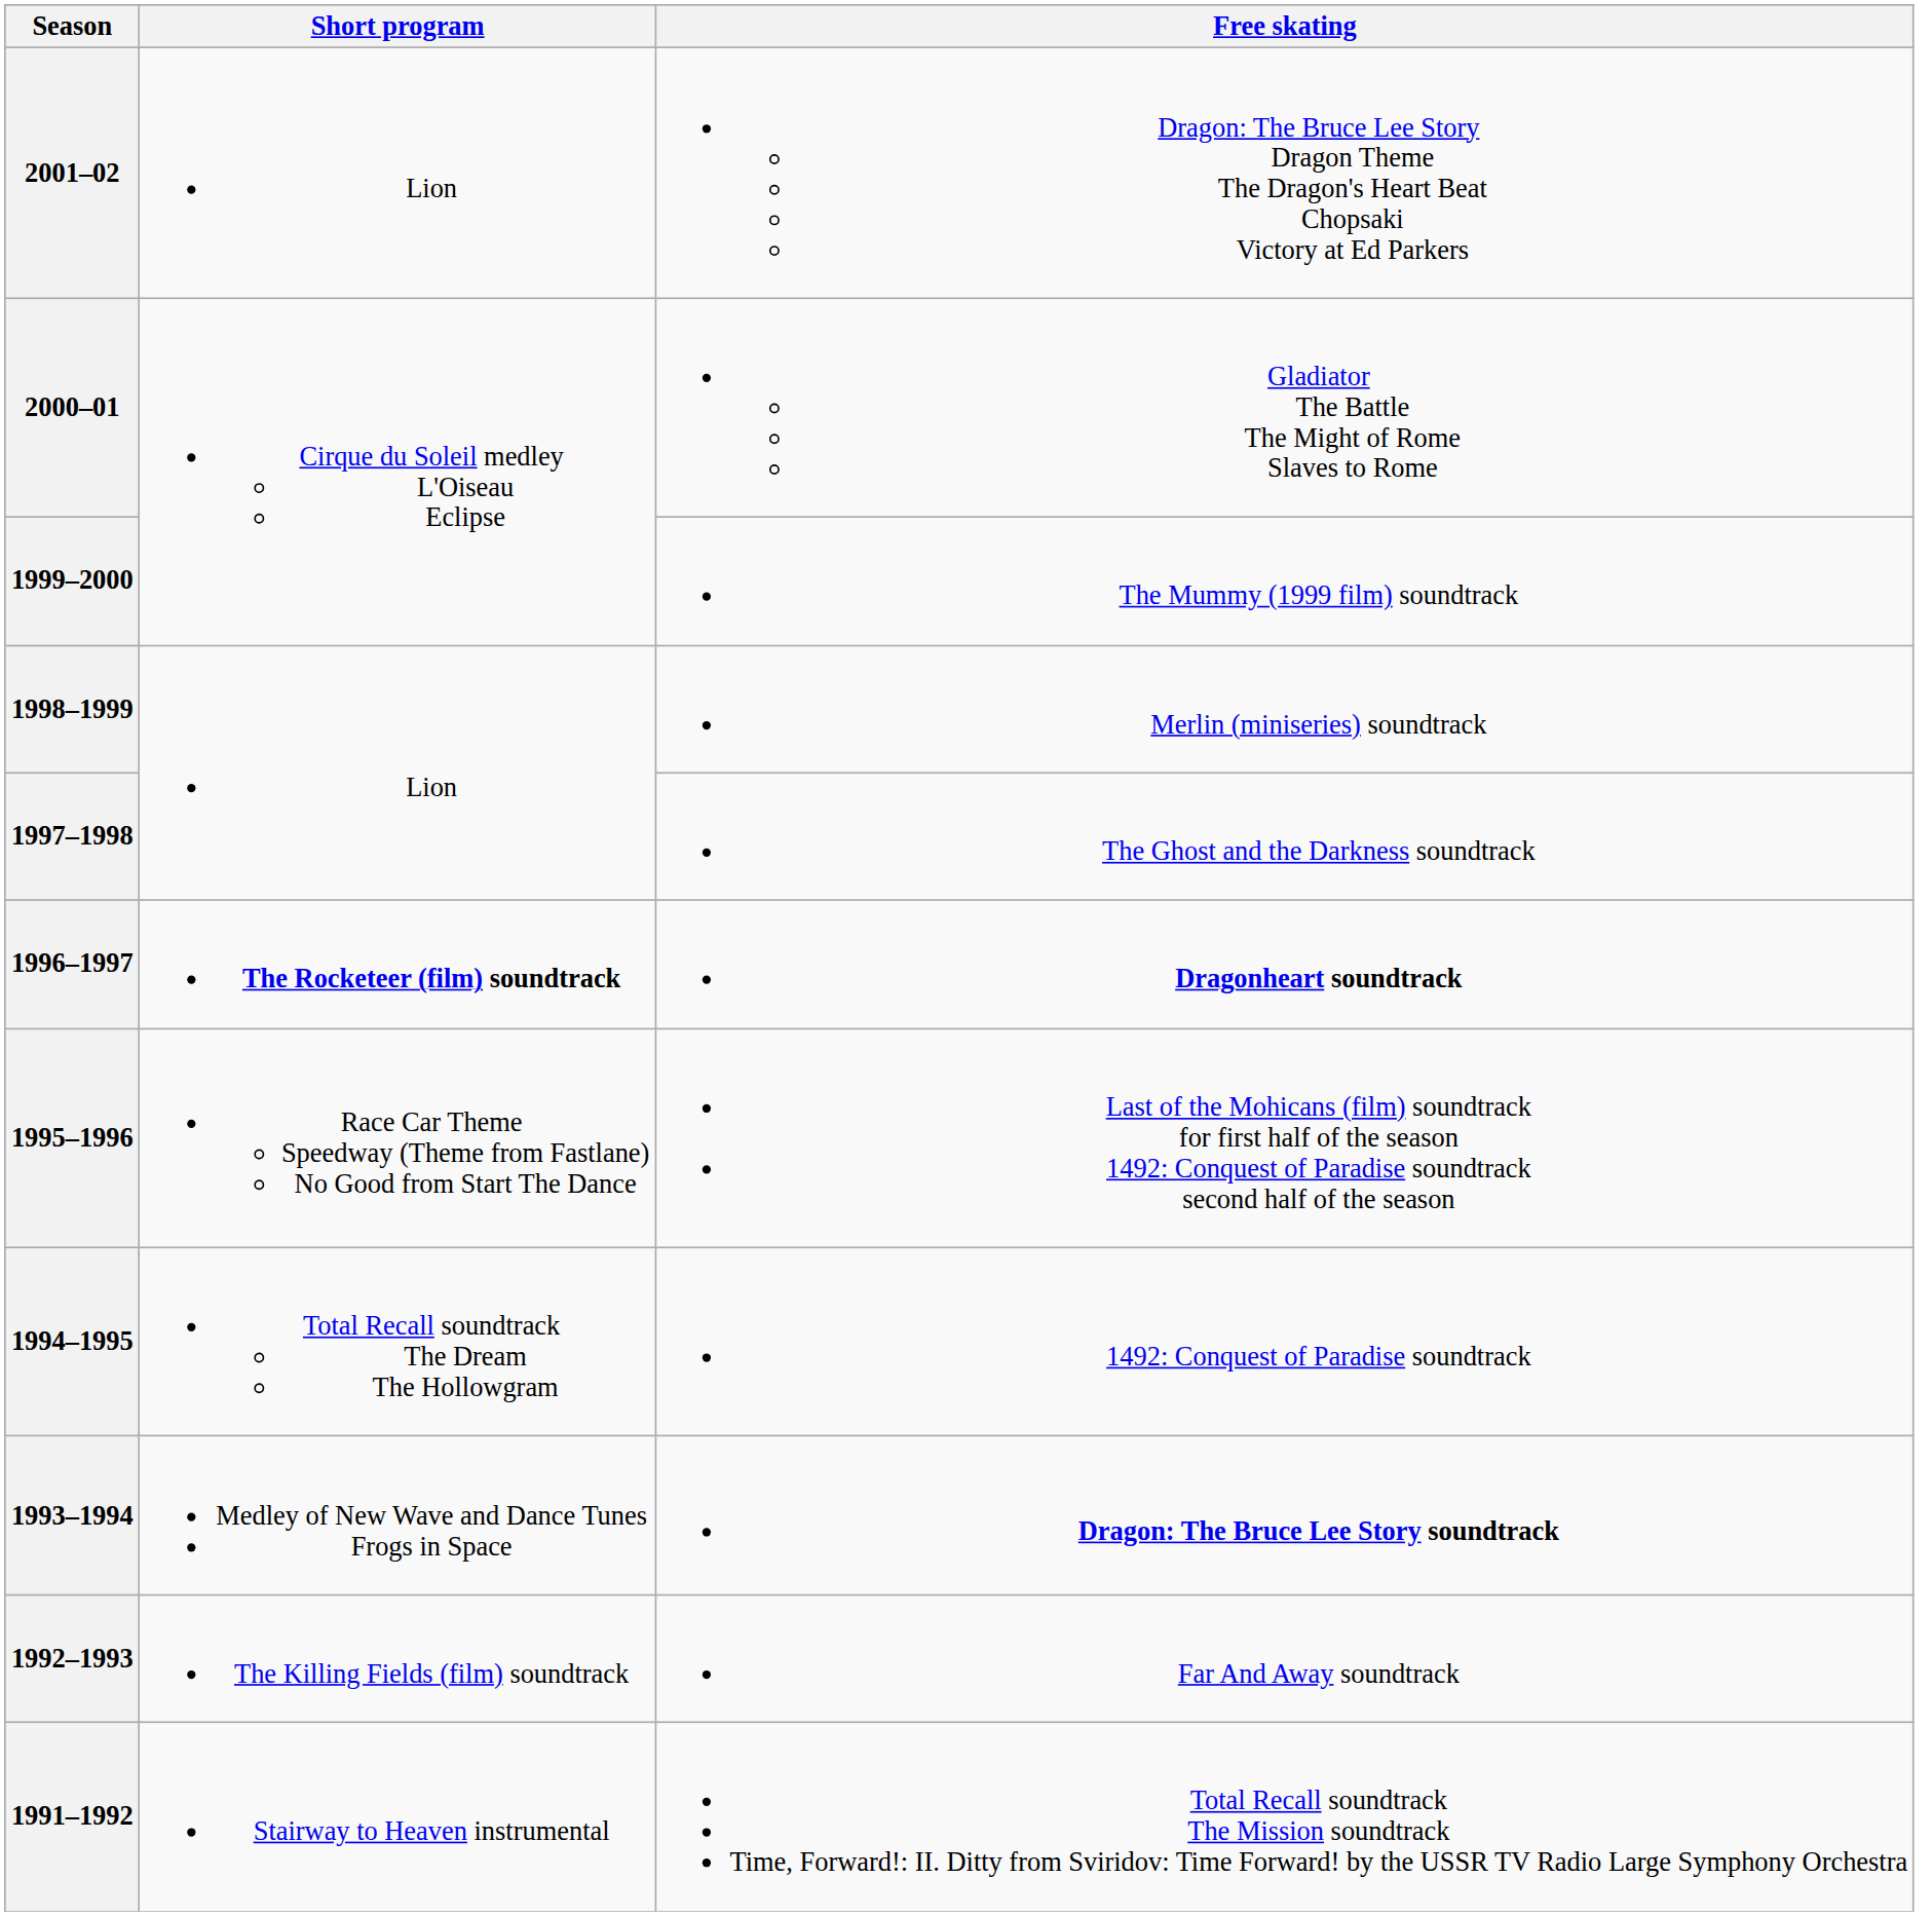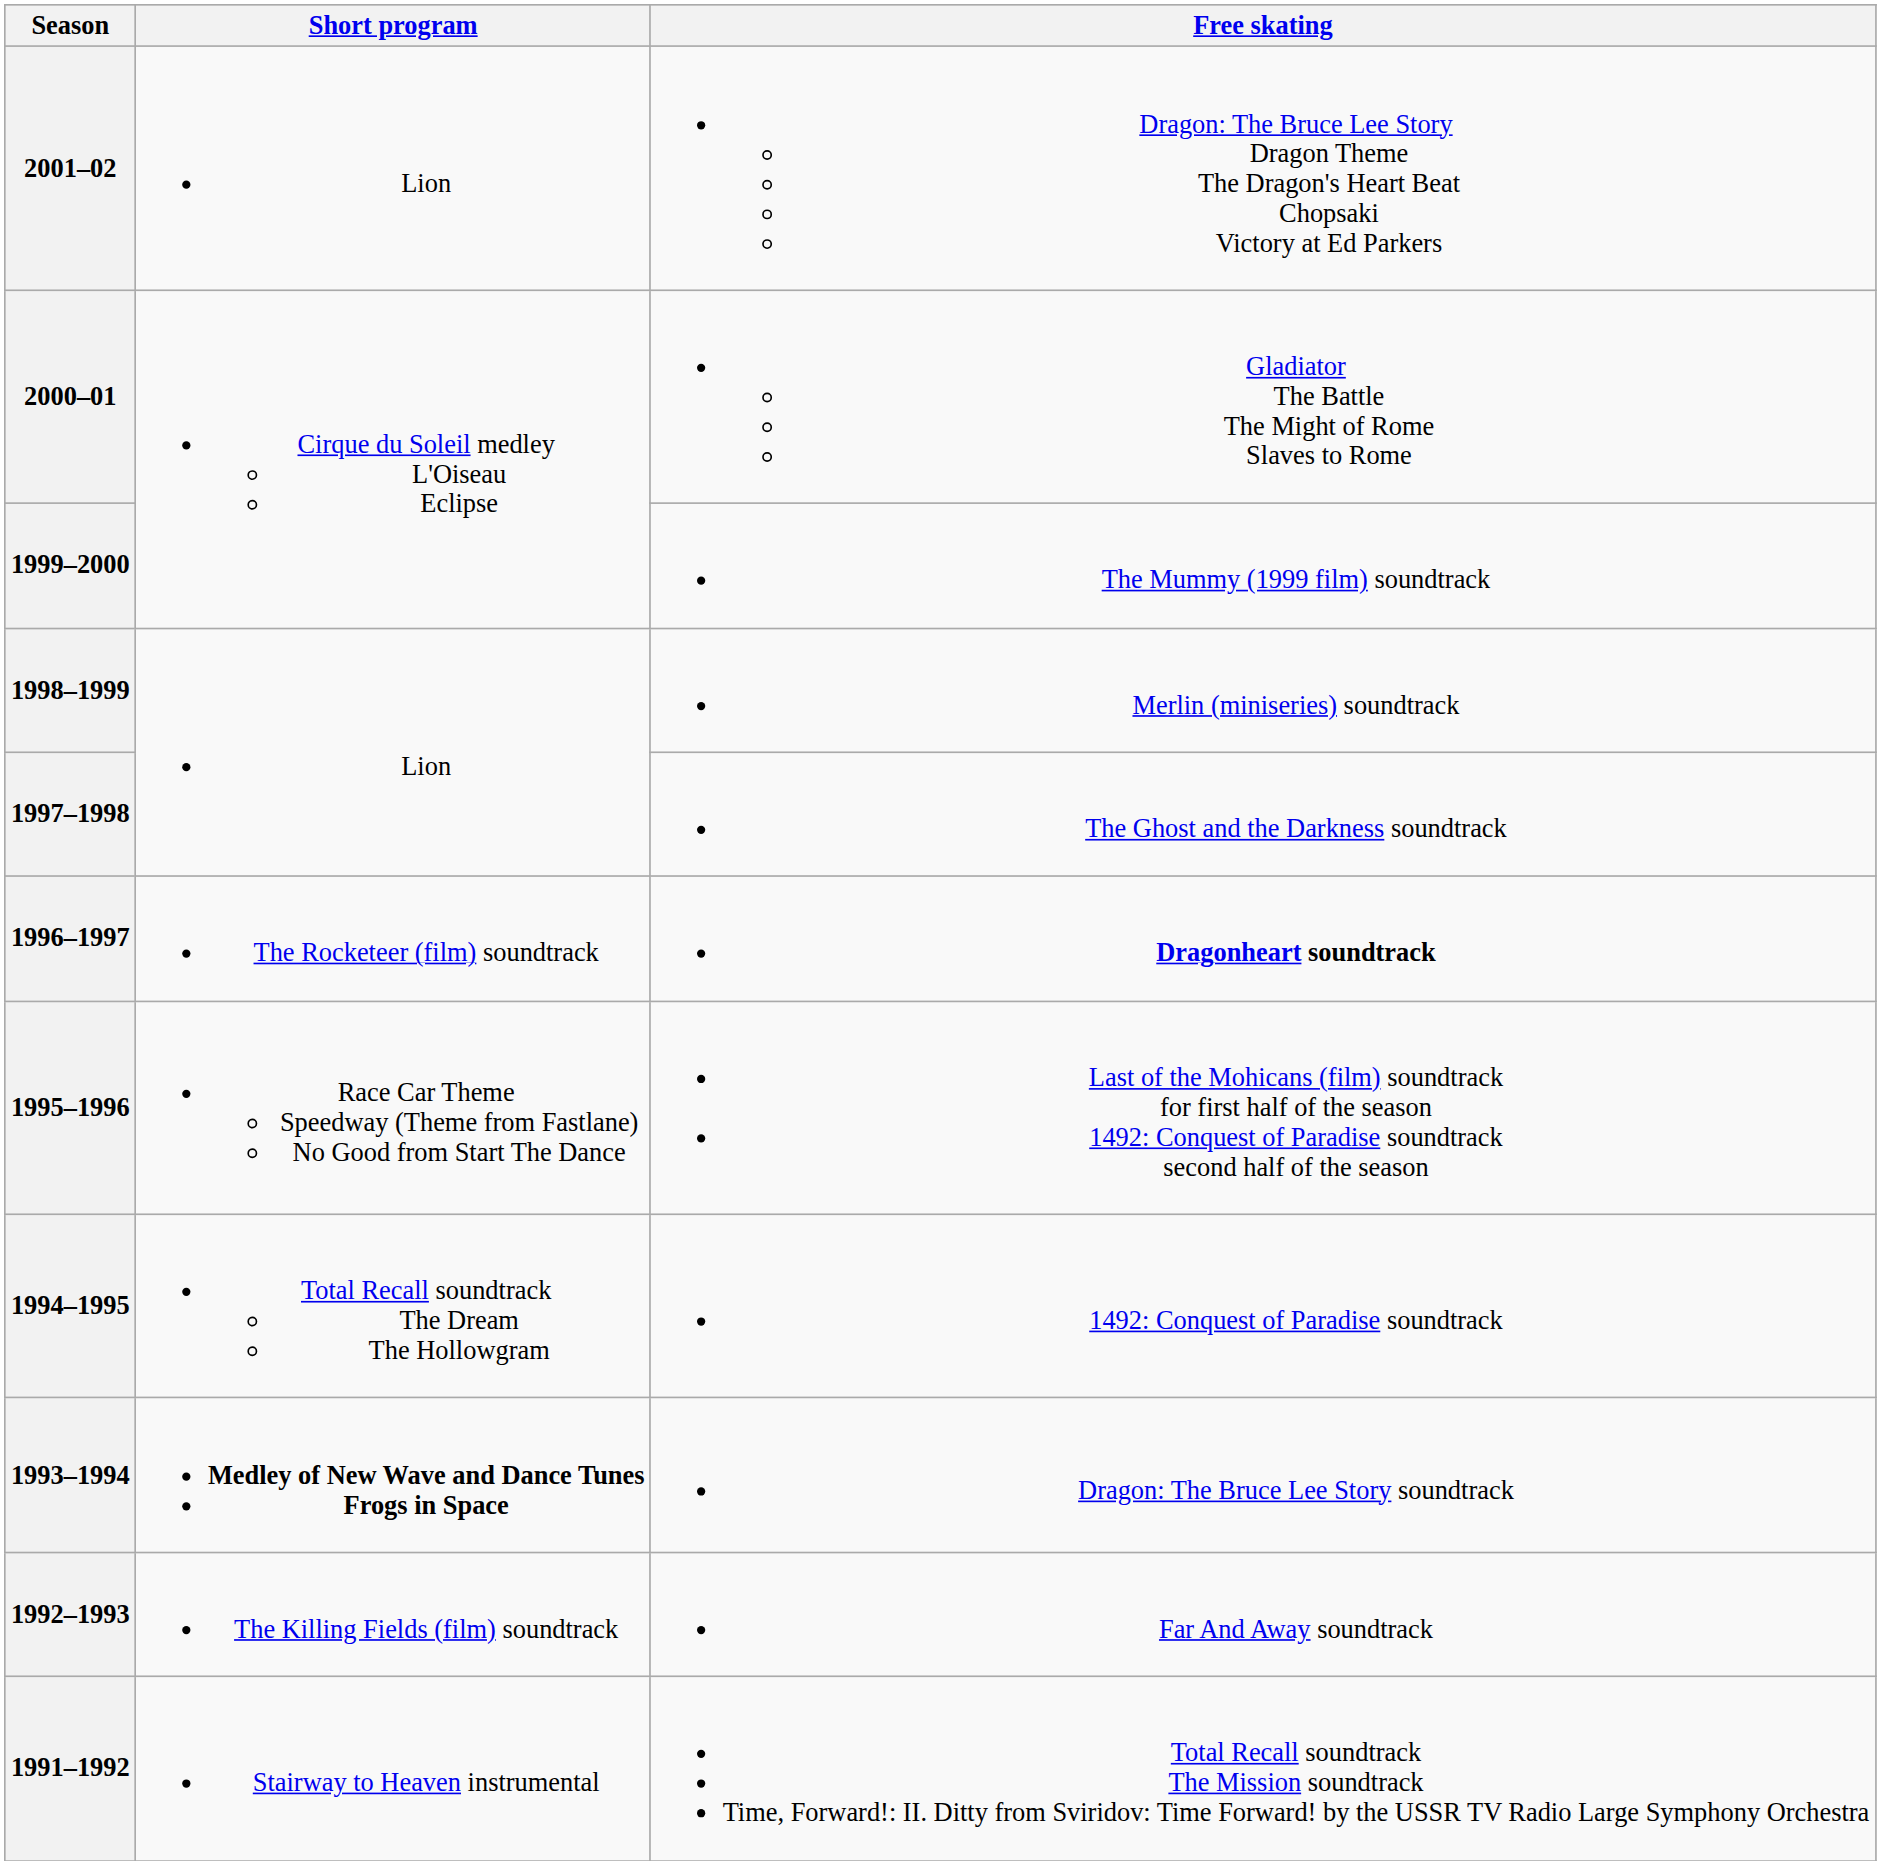1996–1997 | Short program: bold -> normal
1993–1994 | Short program: normal -> bold
1993–1994 | Free skating: bold -> normal
